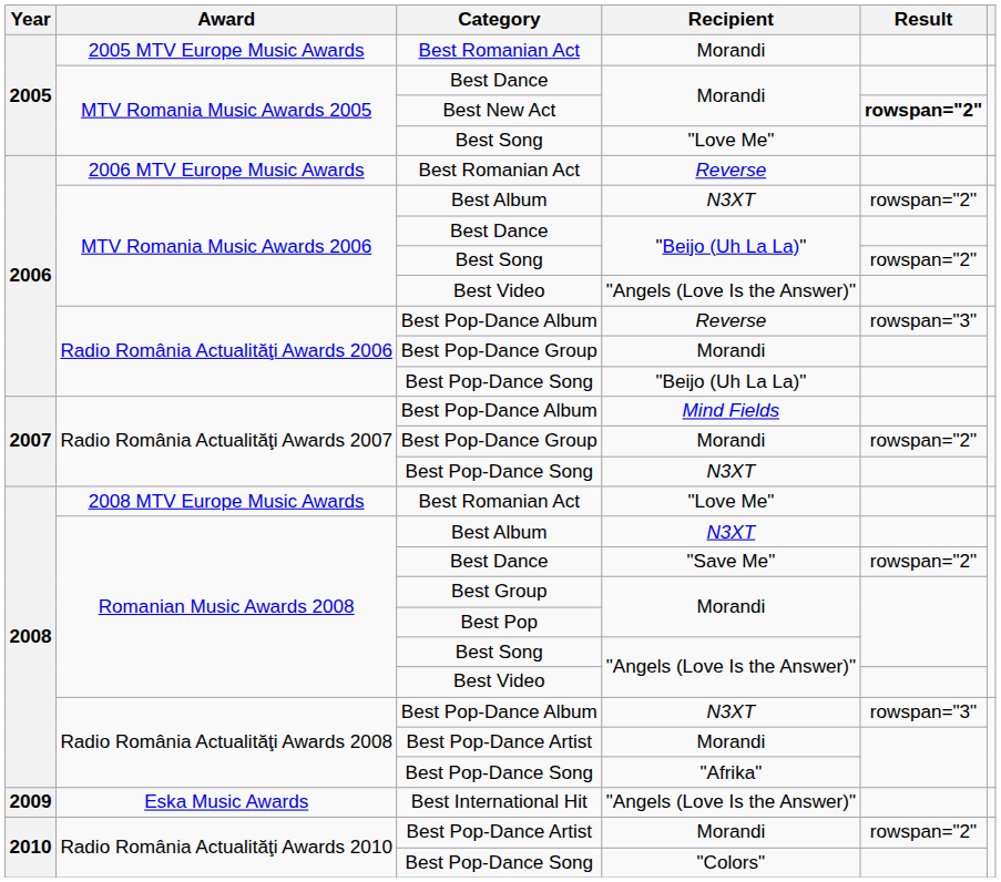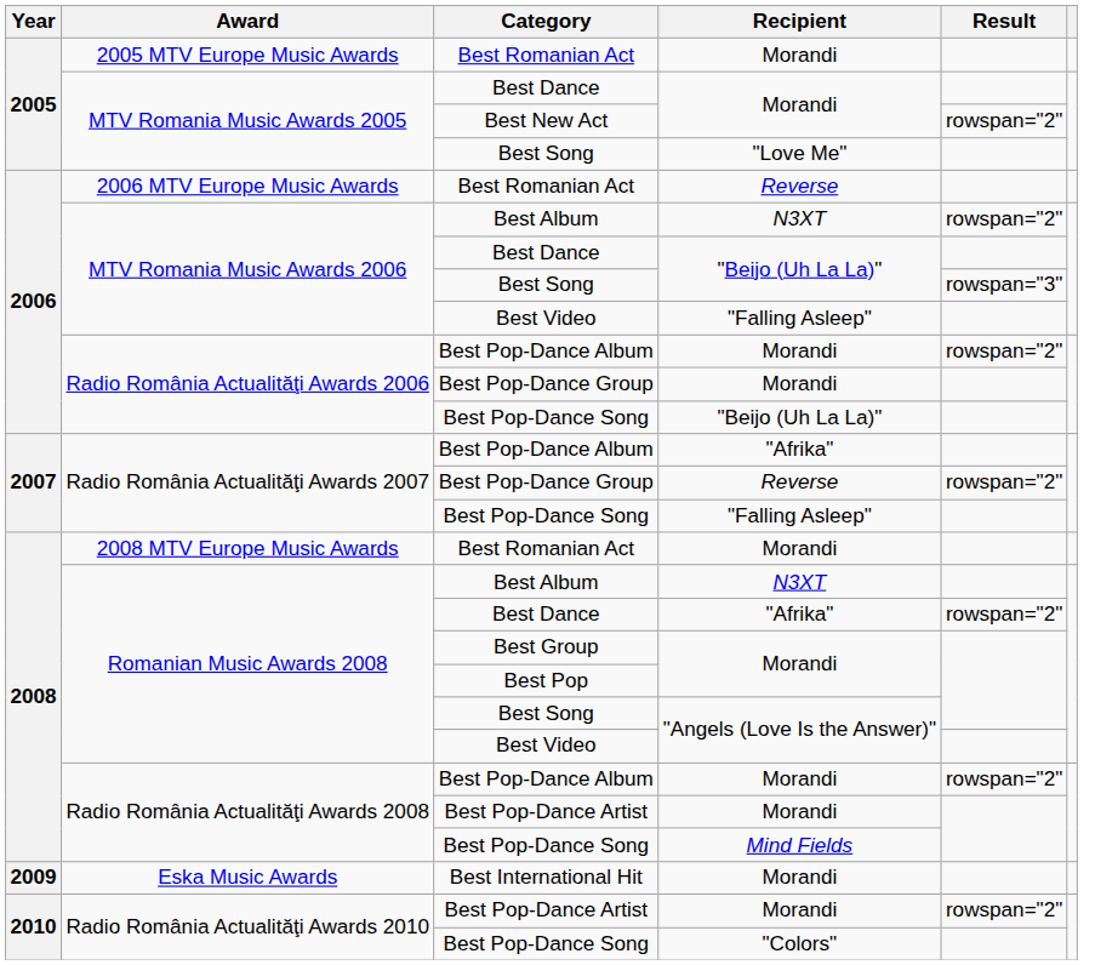Best New Act | Result: bold -> normal
MTV Romania Music Awards 2006 / Best Song | Result: rowspan="2" -> rowspan="3"
MTV Romania Music Awards 2006 / Best Video | Recipient: "Angels (Love Is the Answer)" -> "Falling Asleep"
Radio România Actualităţi Awards 2006 / Best Pop-Dance Album | Recipient: Reverse -> Morandi
Radio România Actualităţi Awards 2006 / Best Pop-Dance Album | Result: rowspan="3" -> rowspan="2"
Radio România Actualităţi Awards 2007 / Best Pop-Dance Album | Recipient: Mind Fields -> "Afrika"
Radio România Actualităţi Awards 2007 / Best Pop-Dance Group | Recipient: Morandi -> Reverse
Radio România Actualităţi Awards 2007 / Best Pop-Dance Song | Recipient: N3XT -> "Falling Asleep"
2008 MTV Europe Music Awards / Best Romanian Act | Recipient: "Love Me" -> Morandi
Romanian Music Awards 2008 / Best Dance | Recipient: "Save Me" -> "Afrika"
Radio România Actualităţi Awards 2008 / Best Pop-Dance Album | Recipient: N3XT -> Morandi
Radio România Actualităţi Awards 2008 / Best Pop-Dance Album | Result: rowspan="3" -> rowspan="2"
Radio România Actualităţi Awards 2008 / Best Pop-Dance Song | Recipient: "Afrika" -> Mind Fields
Best International Hit | Recipient: "Angels (Love Is the Answer)" -> Morandi
